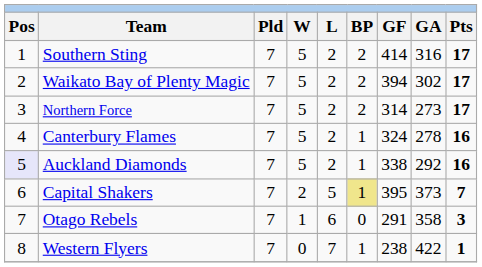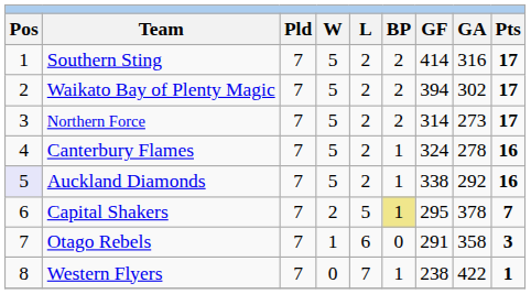Capital Shakers | GF: 395 -> 295
Capital Shakers | GA: 373 -> 378
